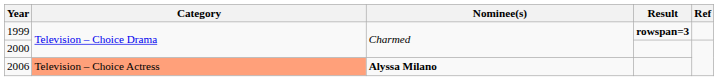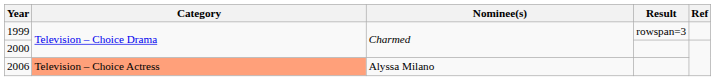1999 | Result: bold -> normal
2006 | Nominee(s): bold -> normal
